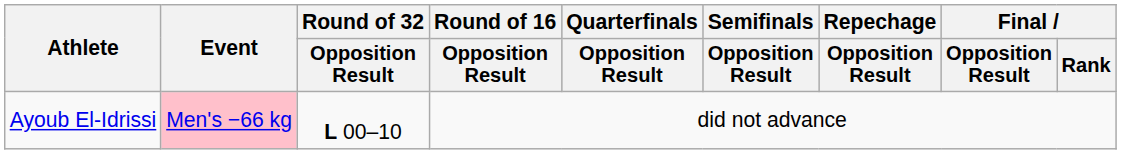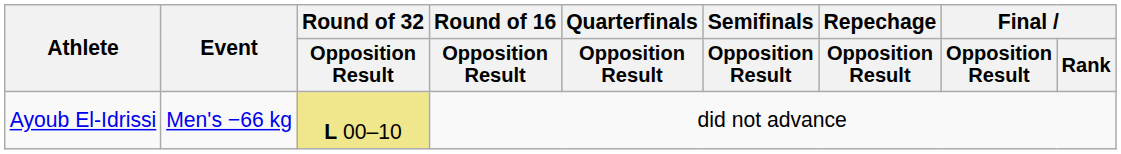Ayoub El-Idrissi | Event: pink background -> no background
Ayoub El-Idrissi | Round of 32 / Opposition Result: no background -> khaki background
